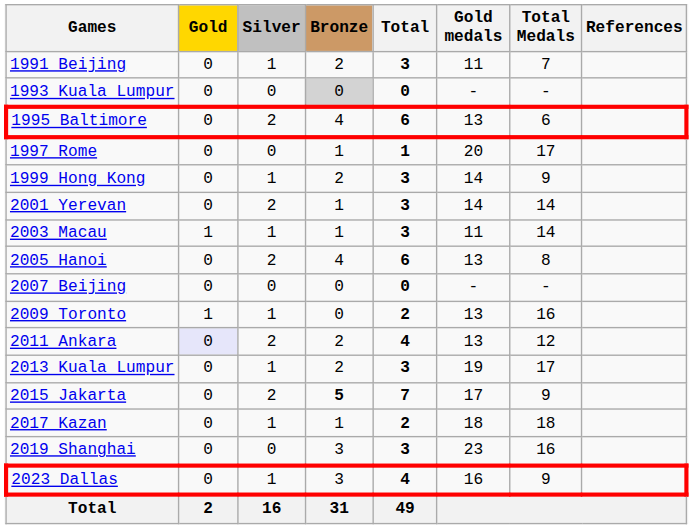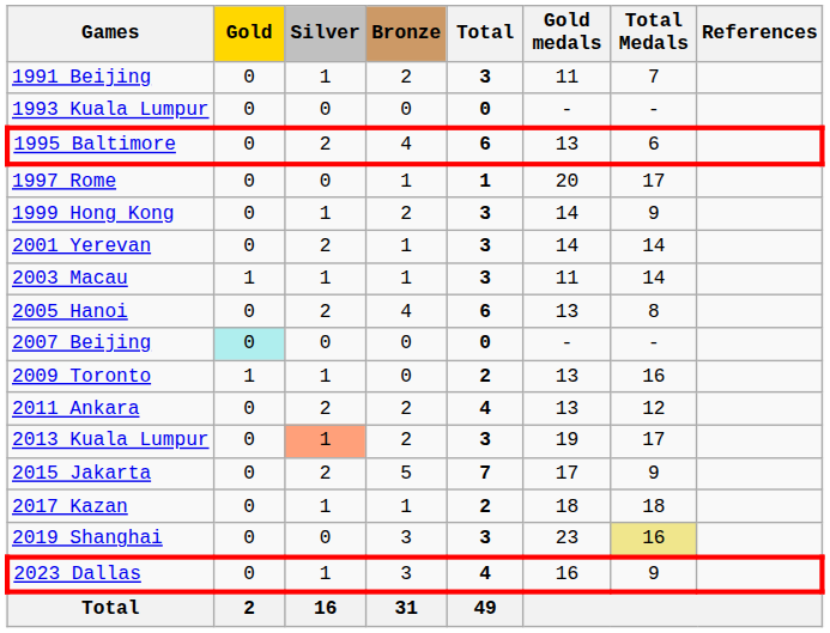1993 Kuala Lumpur | Bronze: lightgrey background -> no background
2007 Beijing | Gold: no background -> paleturquoise background
2011 Ankara | Gold: lavender background -> no background
2013 Kuala Lumpur | Silver: no background -> lightsalmon background
2015 Jakarta | Bronze: bold -> normal
2019 Shanghai | Total Medals: no background -> khaki background
